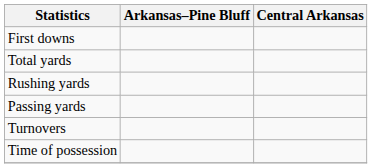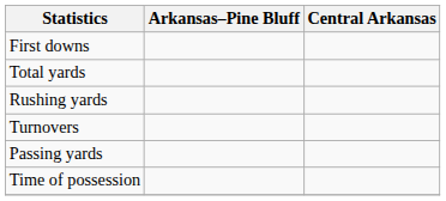rows swapped: Passing yards <-> Turnovers
